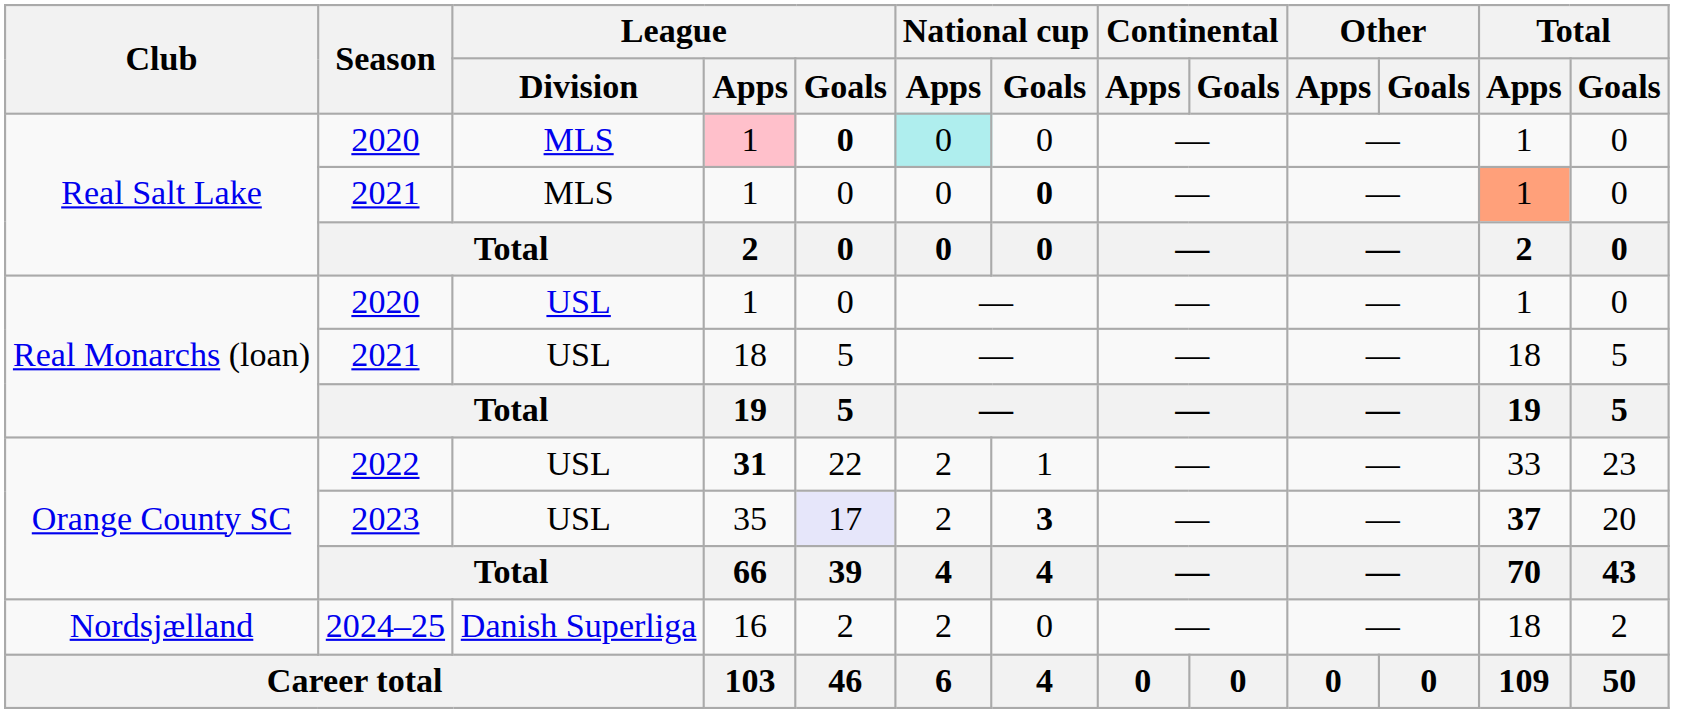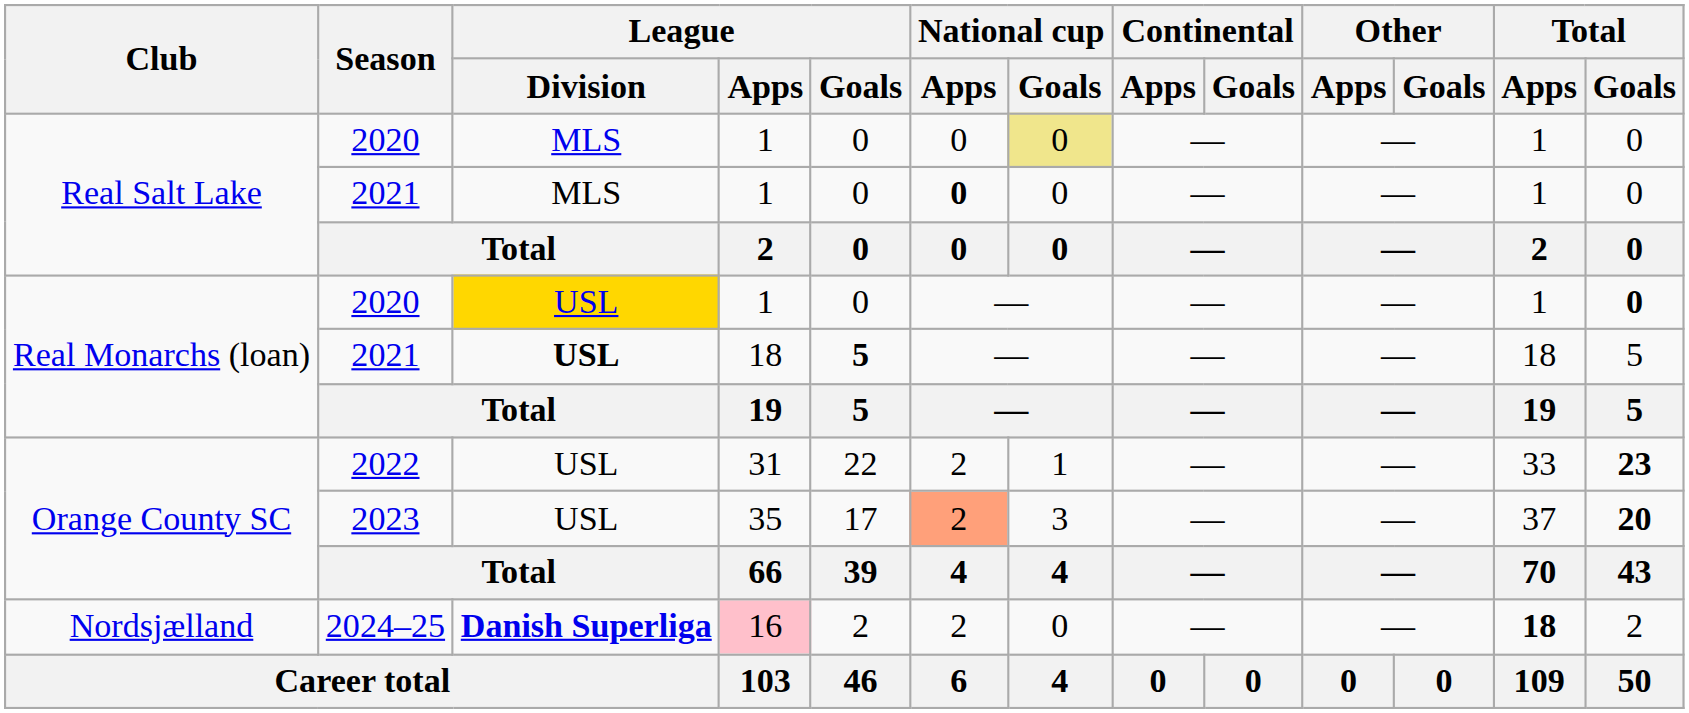Real Salt Lake / 2020 | League / Apps: pink background -> no background
Real Salt Lake / 2020 | League / Goals: bold -> normal
Real Salt Lake / 2020 | National cup / Apps: paleturquoise background -> no background
Real Salt Lake / 2020 | National cup / Goals: no background -> khaki background
Real Salt Lake / 2021 | National cup / Apps: normal -> bold
Real Salt Lake / 2021 | National cup / Goals: bold -> normal
Real Salt Lake / 2021 | Total / Apps: lightsalmon background -> no background
Real Monarchs (loan) / 2020 | League / Division: no background -> gold background
Real Monarchs (loan) / 2020 | Total / Goals: normal -> bold
Real Monarchs (loan) / 2021 | League / Division: normal -> bold
Real Monarchs (loan) / 2021 | League / Goals: normal -> bold
2022 | League / Apps: bold -> normal
2022 | Total / Goals: normal -> bold
2023 | League / Goals: lavender background -> no background
2023 | National cup / Apps: no background -> lightsalmon background
2023 | National cup / Goals: bold -> normal
2023 | Total / Apps: bold -> normal
2023 | Total / Goals: normal -> bold
2024–25 | League / Division: normal -> bold
2024–25 | League / Apps: no background -> pink background
2024–25 | Total / Apps: normal -> bold
